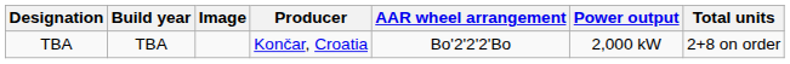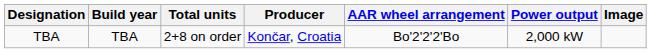columns swapped: Total units <-> Image
